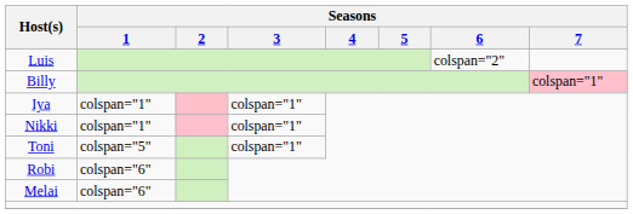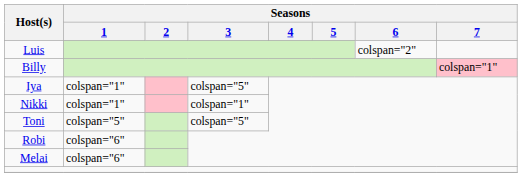Iya | Seasons / 3: colspan="1" -> colspan="5"
Toni | Seasons / 3: colspan="1" -> colspan="5"
